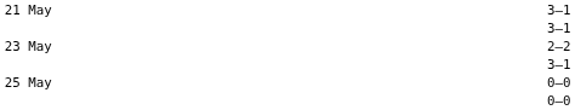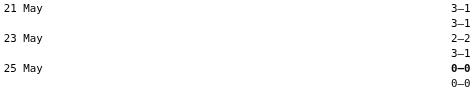25 May | column 2: normal -> bold
